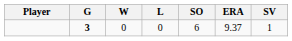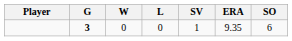columns swapped: SV <-> SO
row 2 | ERA: 9.37 -> 9.35
